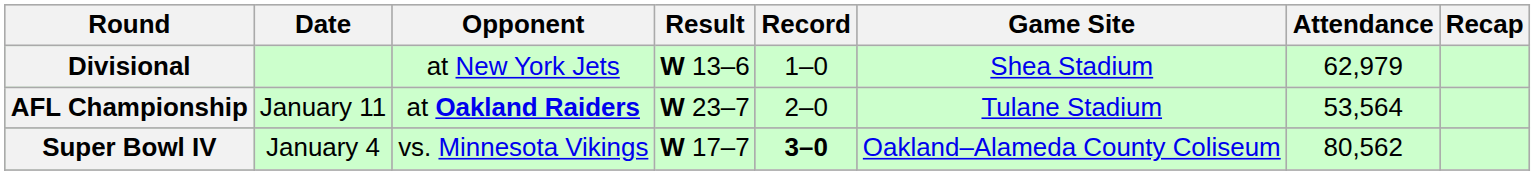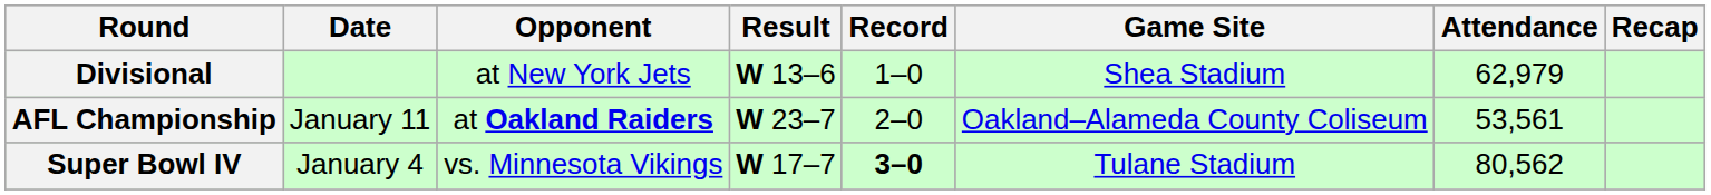AFL Championship | Game Site: Tulane Stadium -> Oakland–Alameda County Coliseum
AFL Championship | Attendance: 53,564 -> 53,561
Super Bowl IV | Game Site: Oakland–Alameda County Coliseum -> Tulane Stadium
